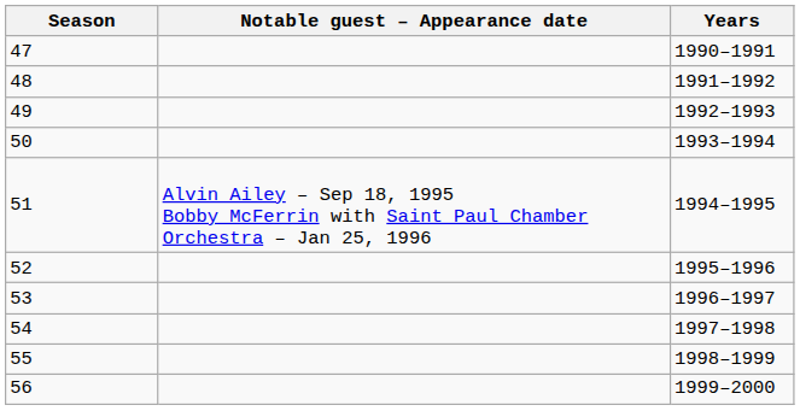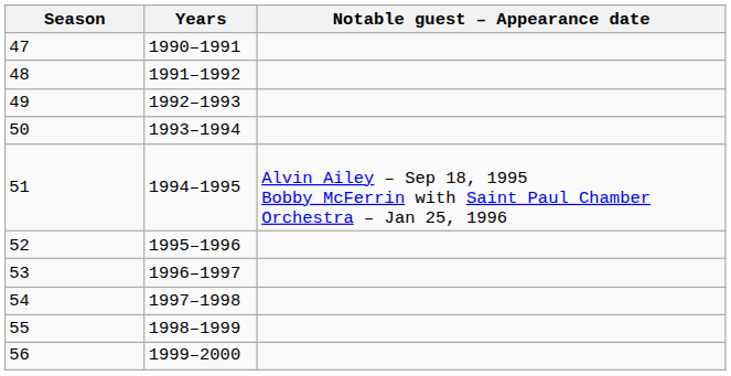columns swapped: Years <-> Notable guest – Appearance date
